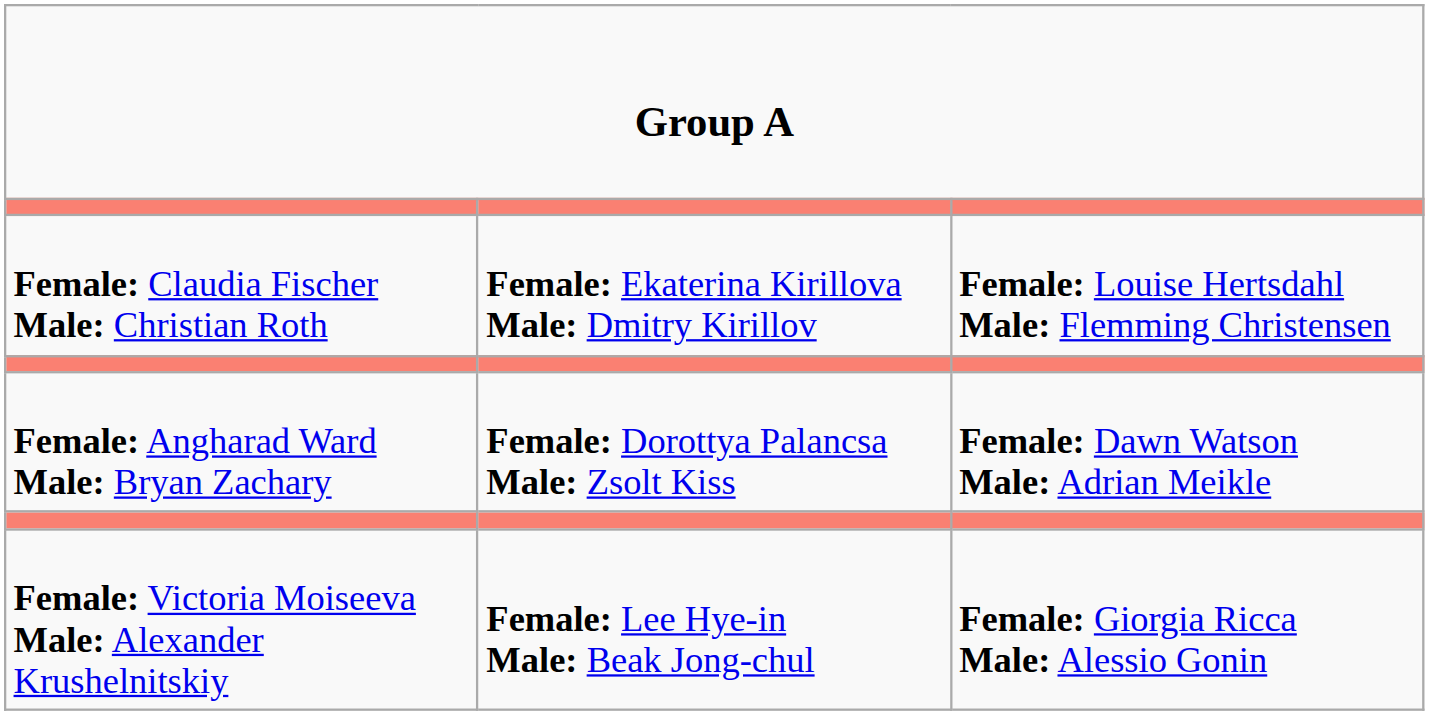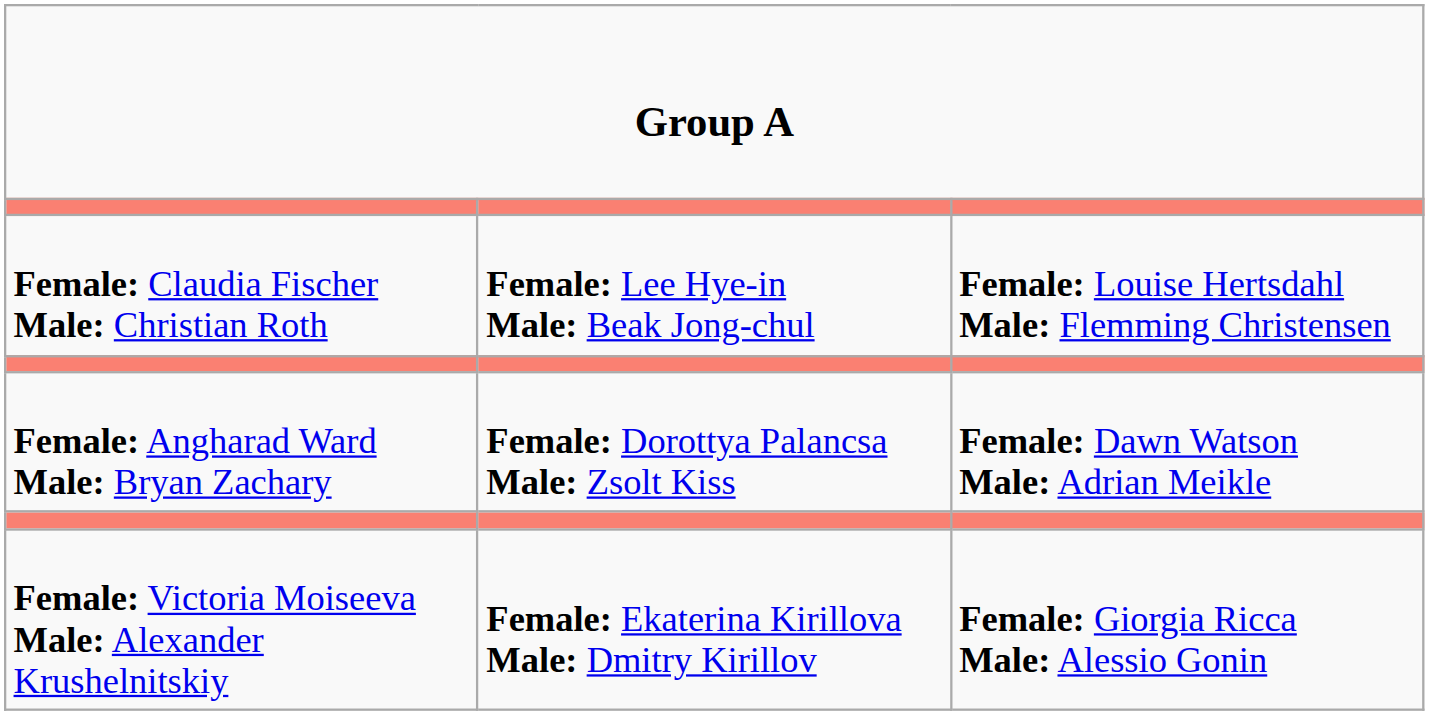Female: Claudia Fischer Male: Christian Roth | column 2: Female: Ekaterina Kirillova Male: Dmitry Kirillov -> Female: Lee Hye-in Male: Beak Jong-chul
Female: Victoria Moiseeva Male: Alexander Krushelnitskiy | column 2: Female: Lee Hye-in Male: Beak Jong-chul -> Female: Ekaterina Kirillova Male: Dmitry Kirillov
